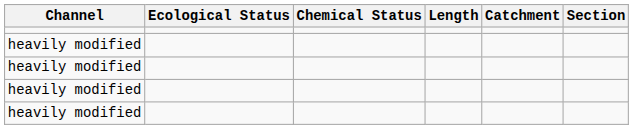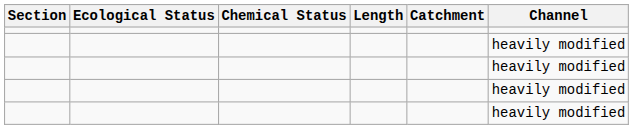columns swapped: Section <-> Channel
